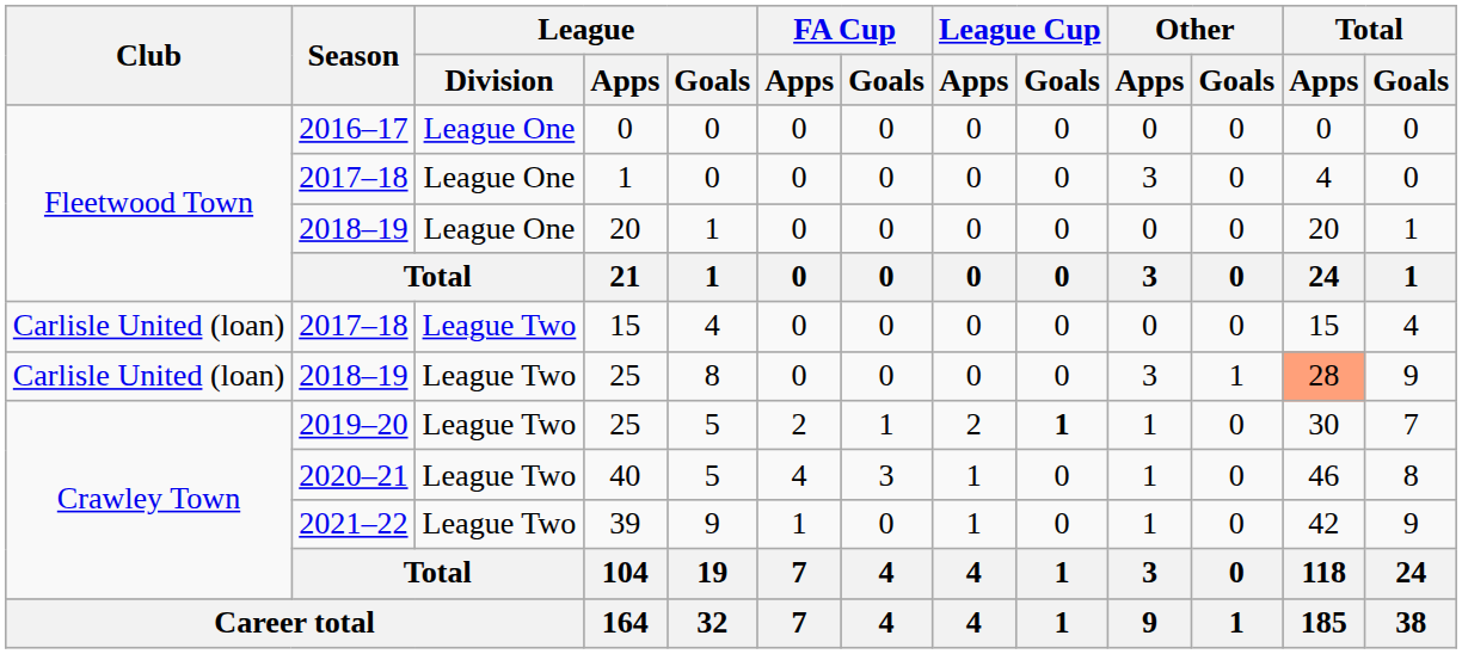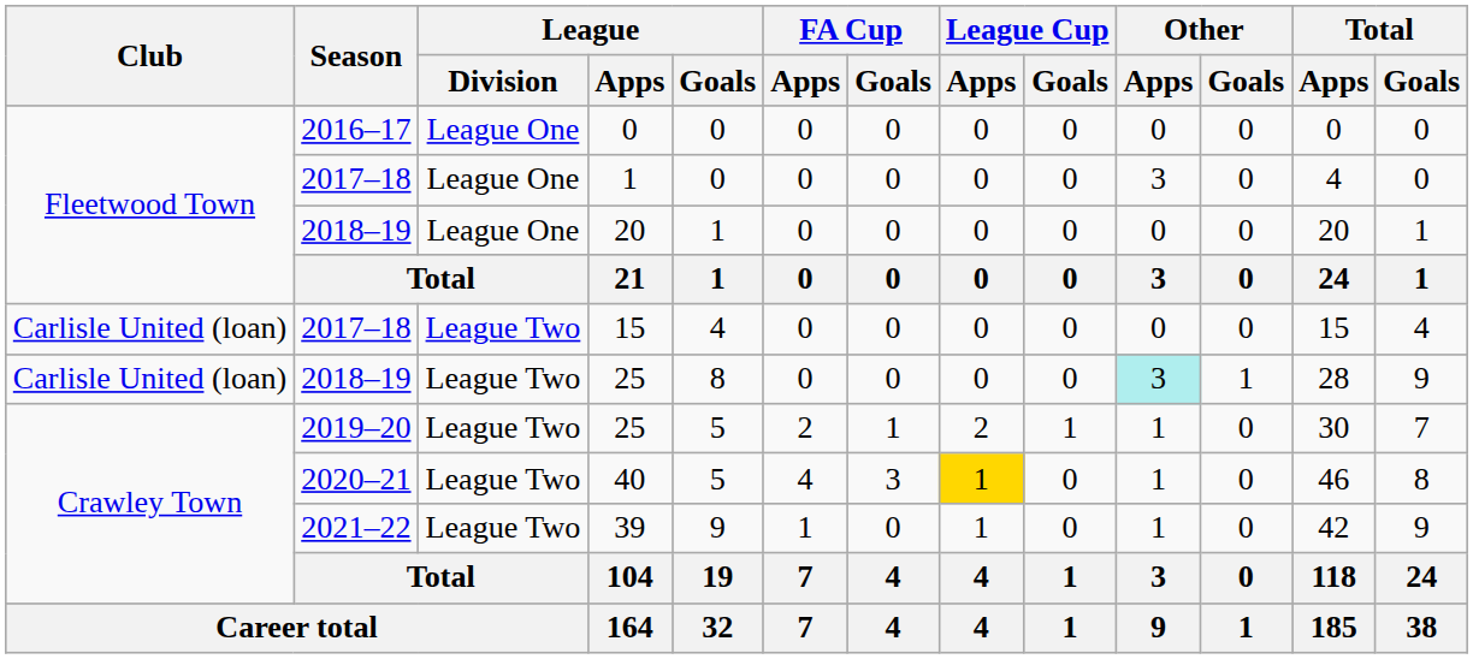2018–19 / 25 | Other / Apps: no background -> paleturquoise background
2018–19 / 25 | Total / Apps: lightsalmon background -> no background
2019–20 / 25 | League Cup / Goals: bold -> normal
40 | League Cup / Apps: no background -> gold background
